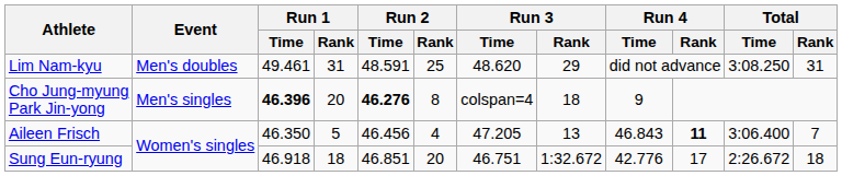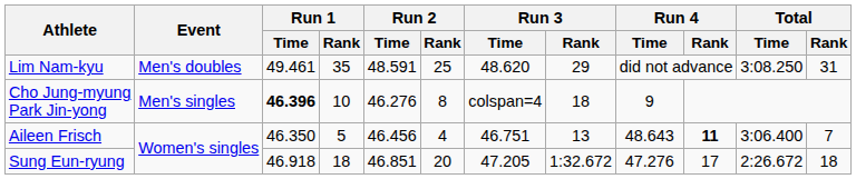Lim Nam-kyu | Run 1 / Rank: 31 -> 35
Cho Jung-myung Park Jin-yong | Run 1 / Rank: 20 -> 10
Cho Jung-myung Park Jin-yong | Run 2 / Time: bold -> normal
Aileen Frisch | Run 3 / Time: 47.205 -> 46.751
Aileen Frisch | Run 4 / Time: 46.843 -> 48.643
Sung Eun-ryung | Run 3 / Time: 46.751 -> 47.205
Sung Eun-ryung | Run 4 / Time: 42.776 -> 47.276
